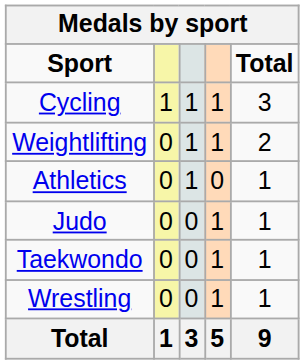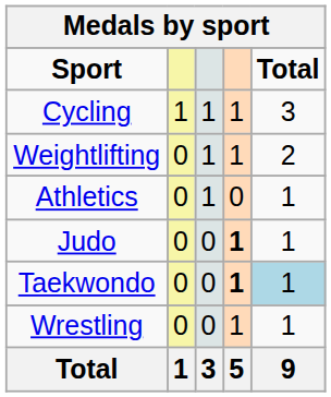Judo | column 4: normal -> bold
Taekwondo | column 4: normal -> bold
Taekwondo | Total: no background -> lightblue background
